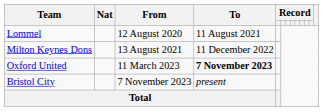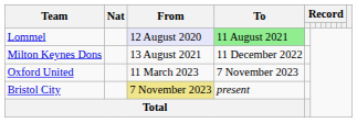Lommel | From: no background -> lavender background
Lommel | To: no background -> lightgreen background
Oxford United | To: bold -> normal
Bristol City | From: no background -> khaki background
